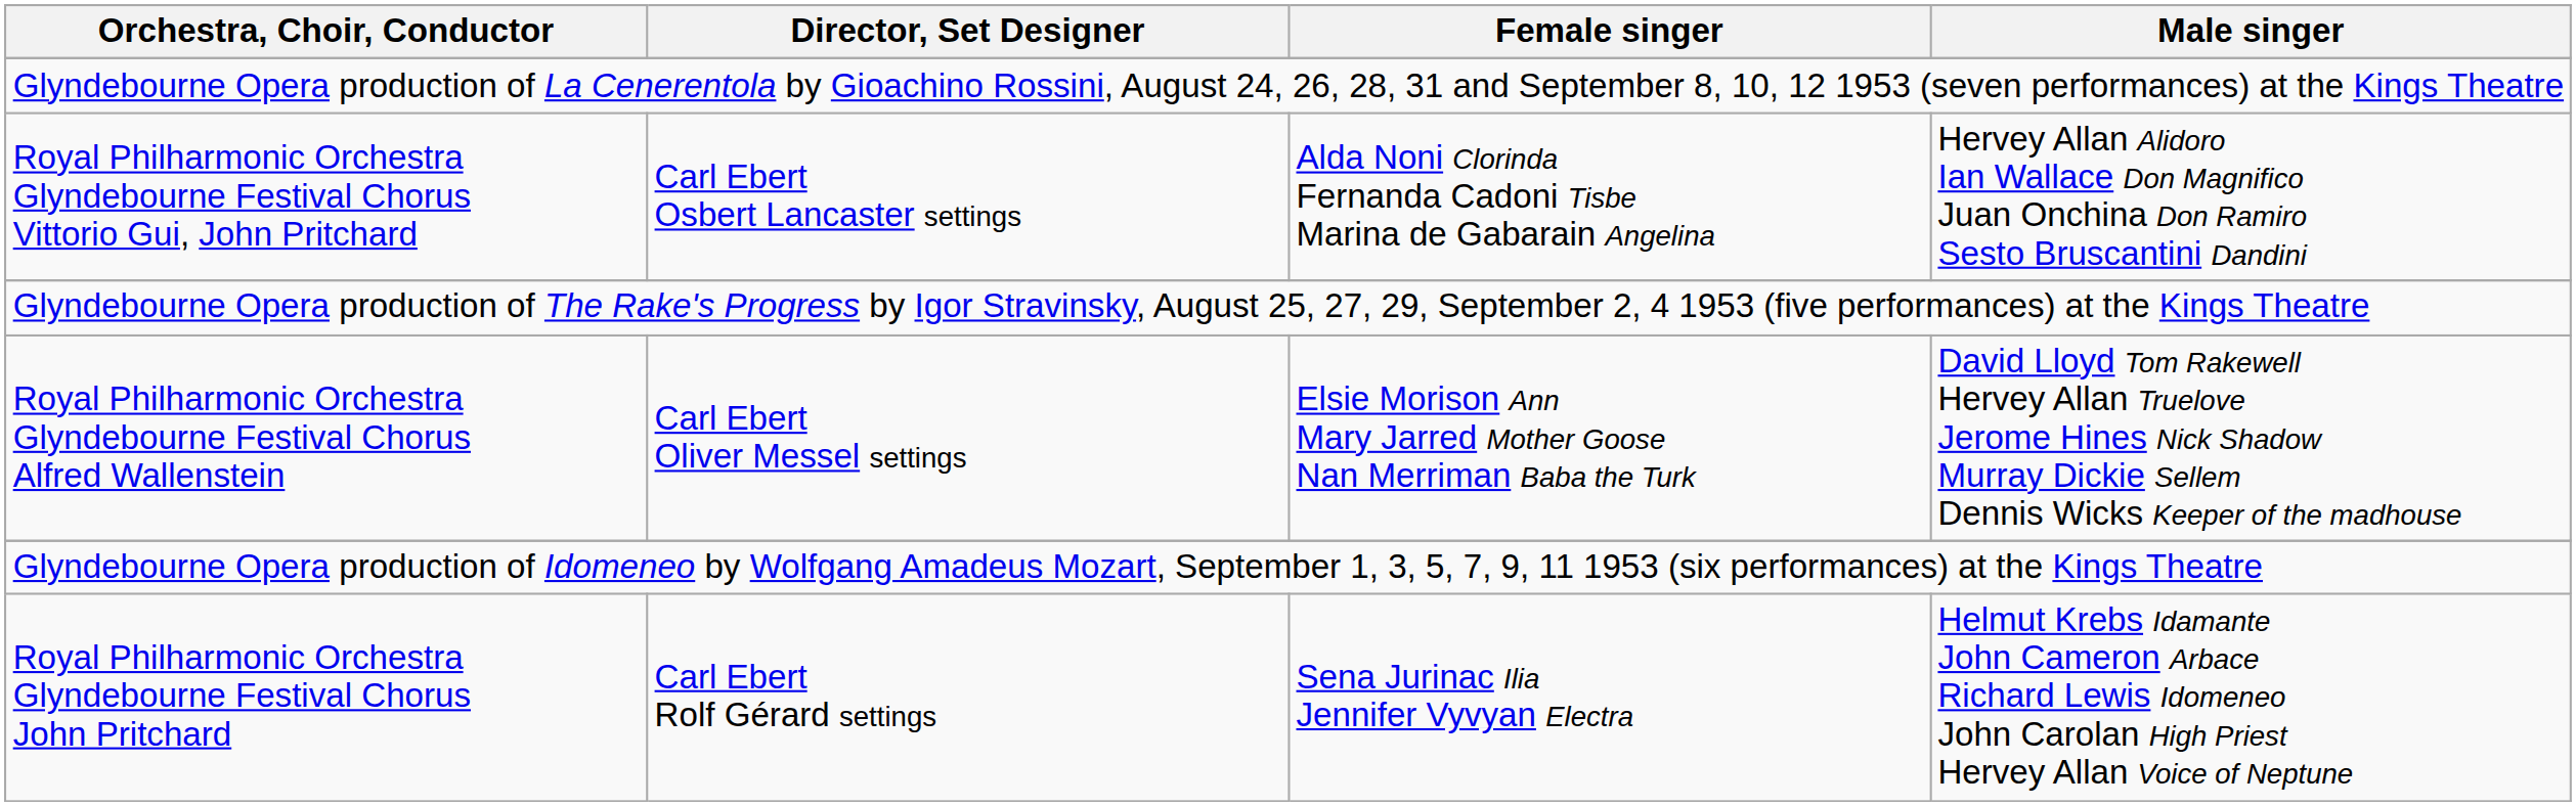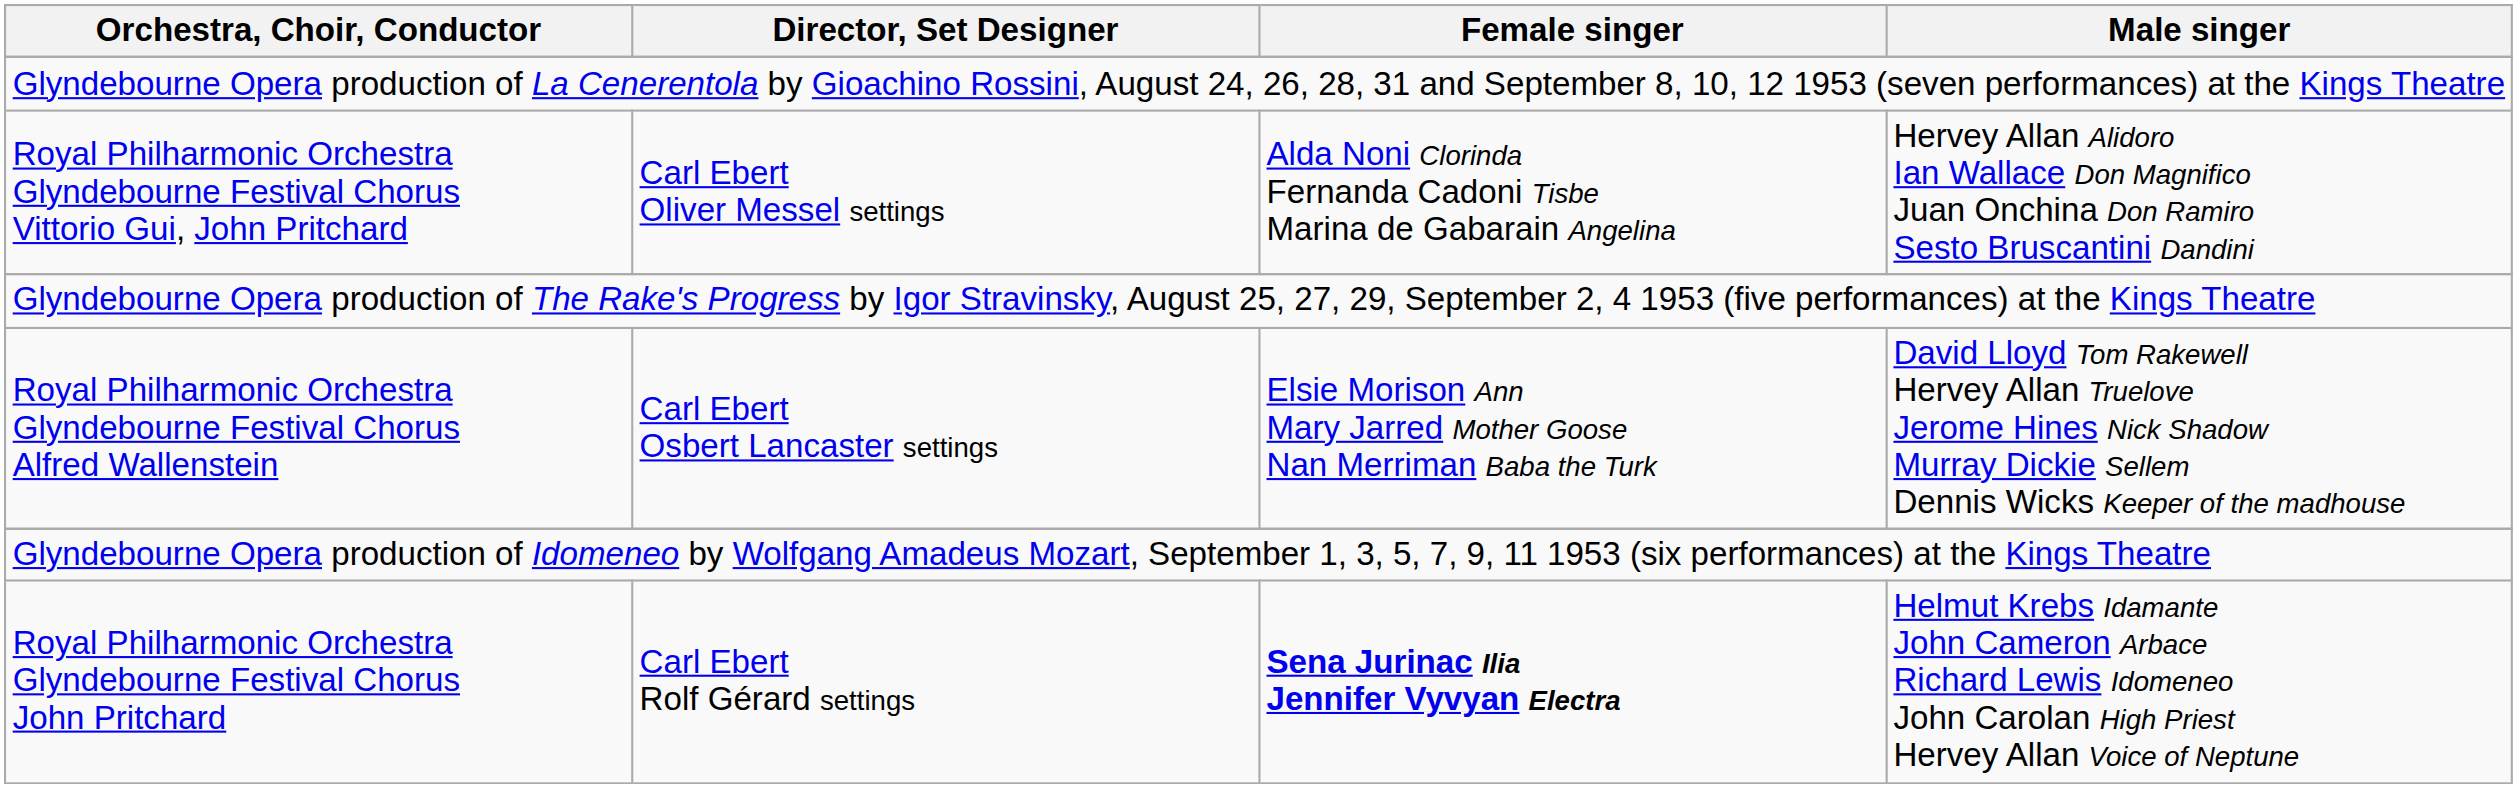row 3 | Director, Set Designer: Carl Ebert Osbert Lancaster settings -> Carl Ebert Oliver Messel settings
row 5 | Director, Set Designer: Carl Ebert Oliver Messel settings -> Carl Ebert Osbert Lancaster settings
row 7 | Female singer: normal -> bold
